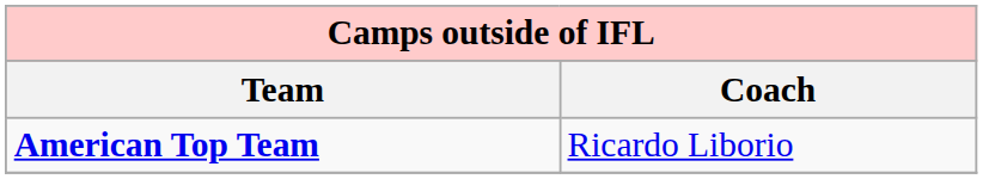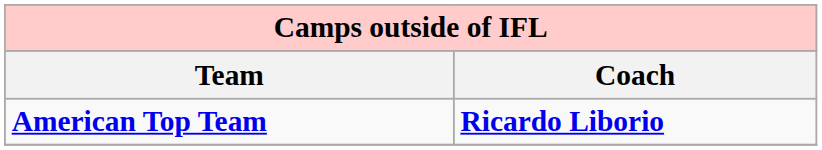American Top Team | Coach: normal -> bold
